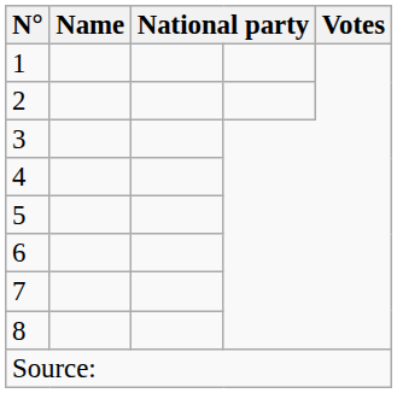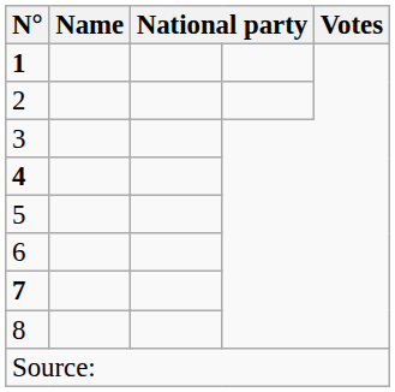1 | N°: normal -> bold
4 | N°: normal -> bold
7 | N°: normal -> bold
